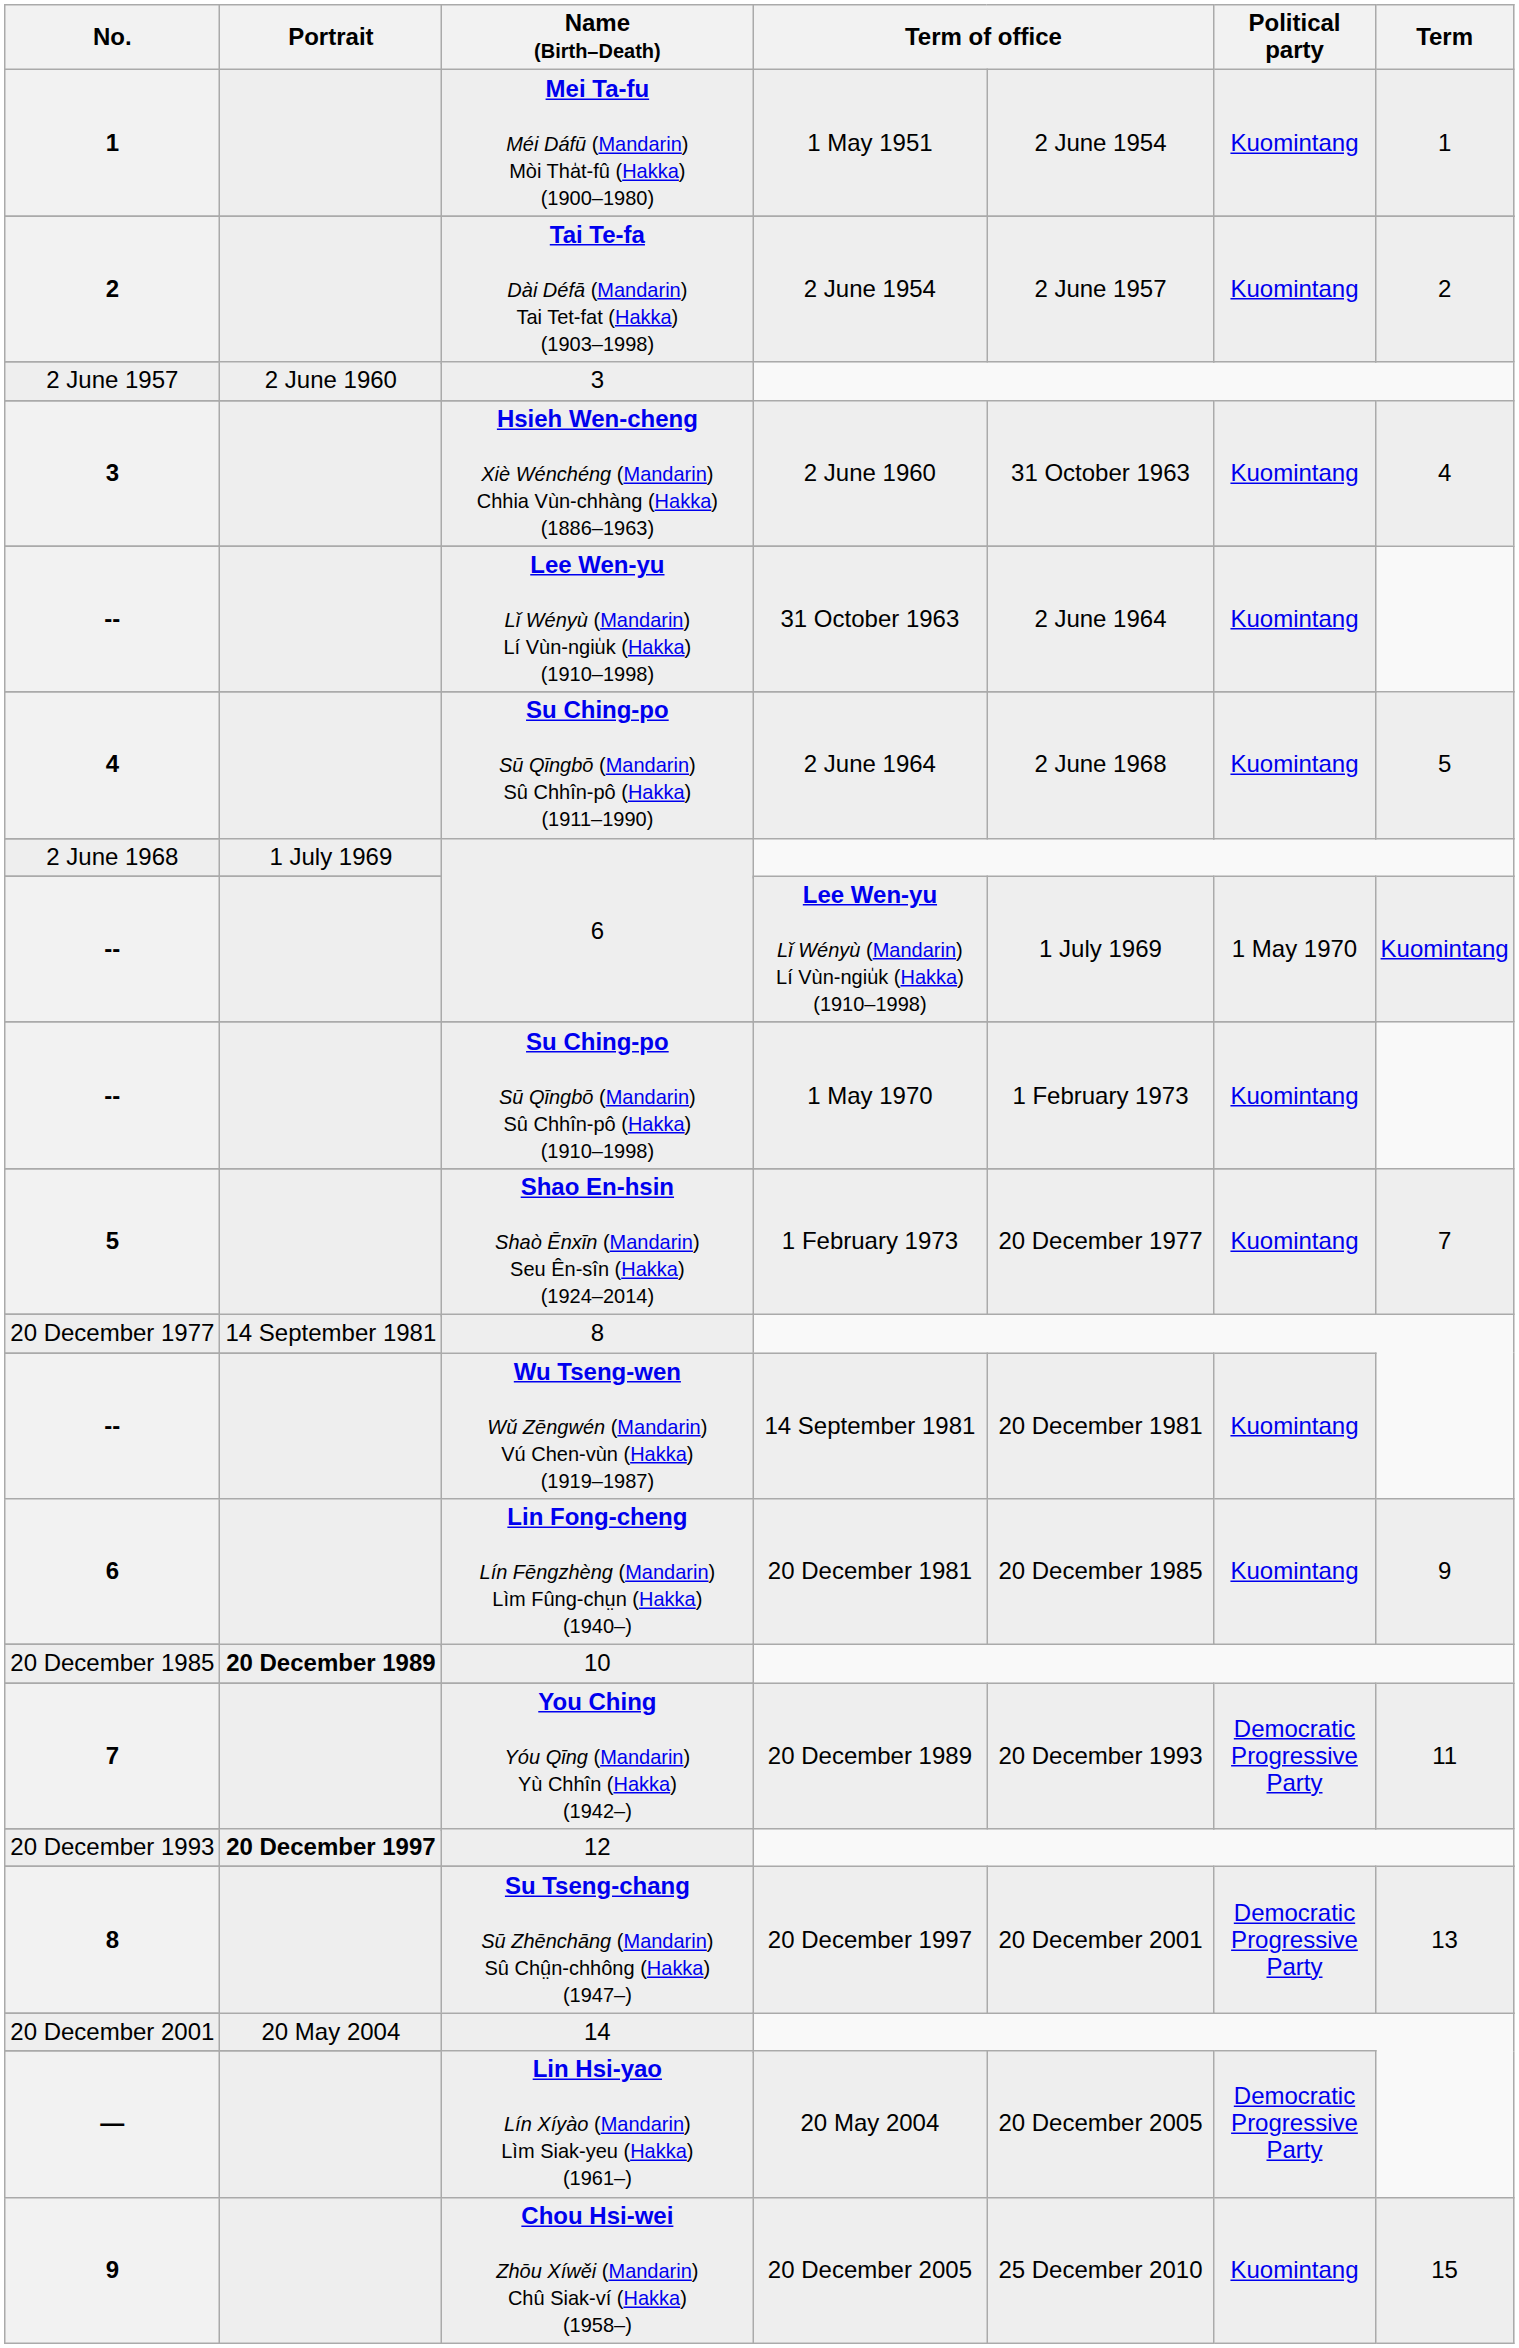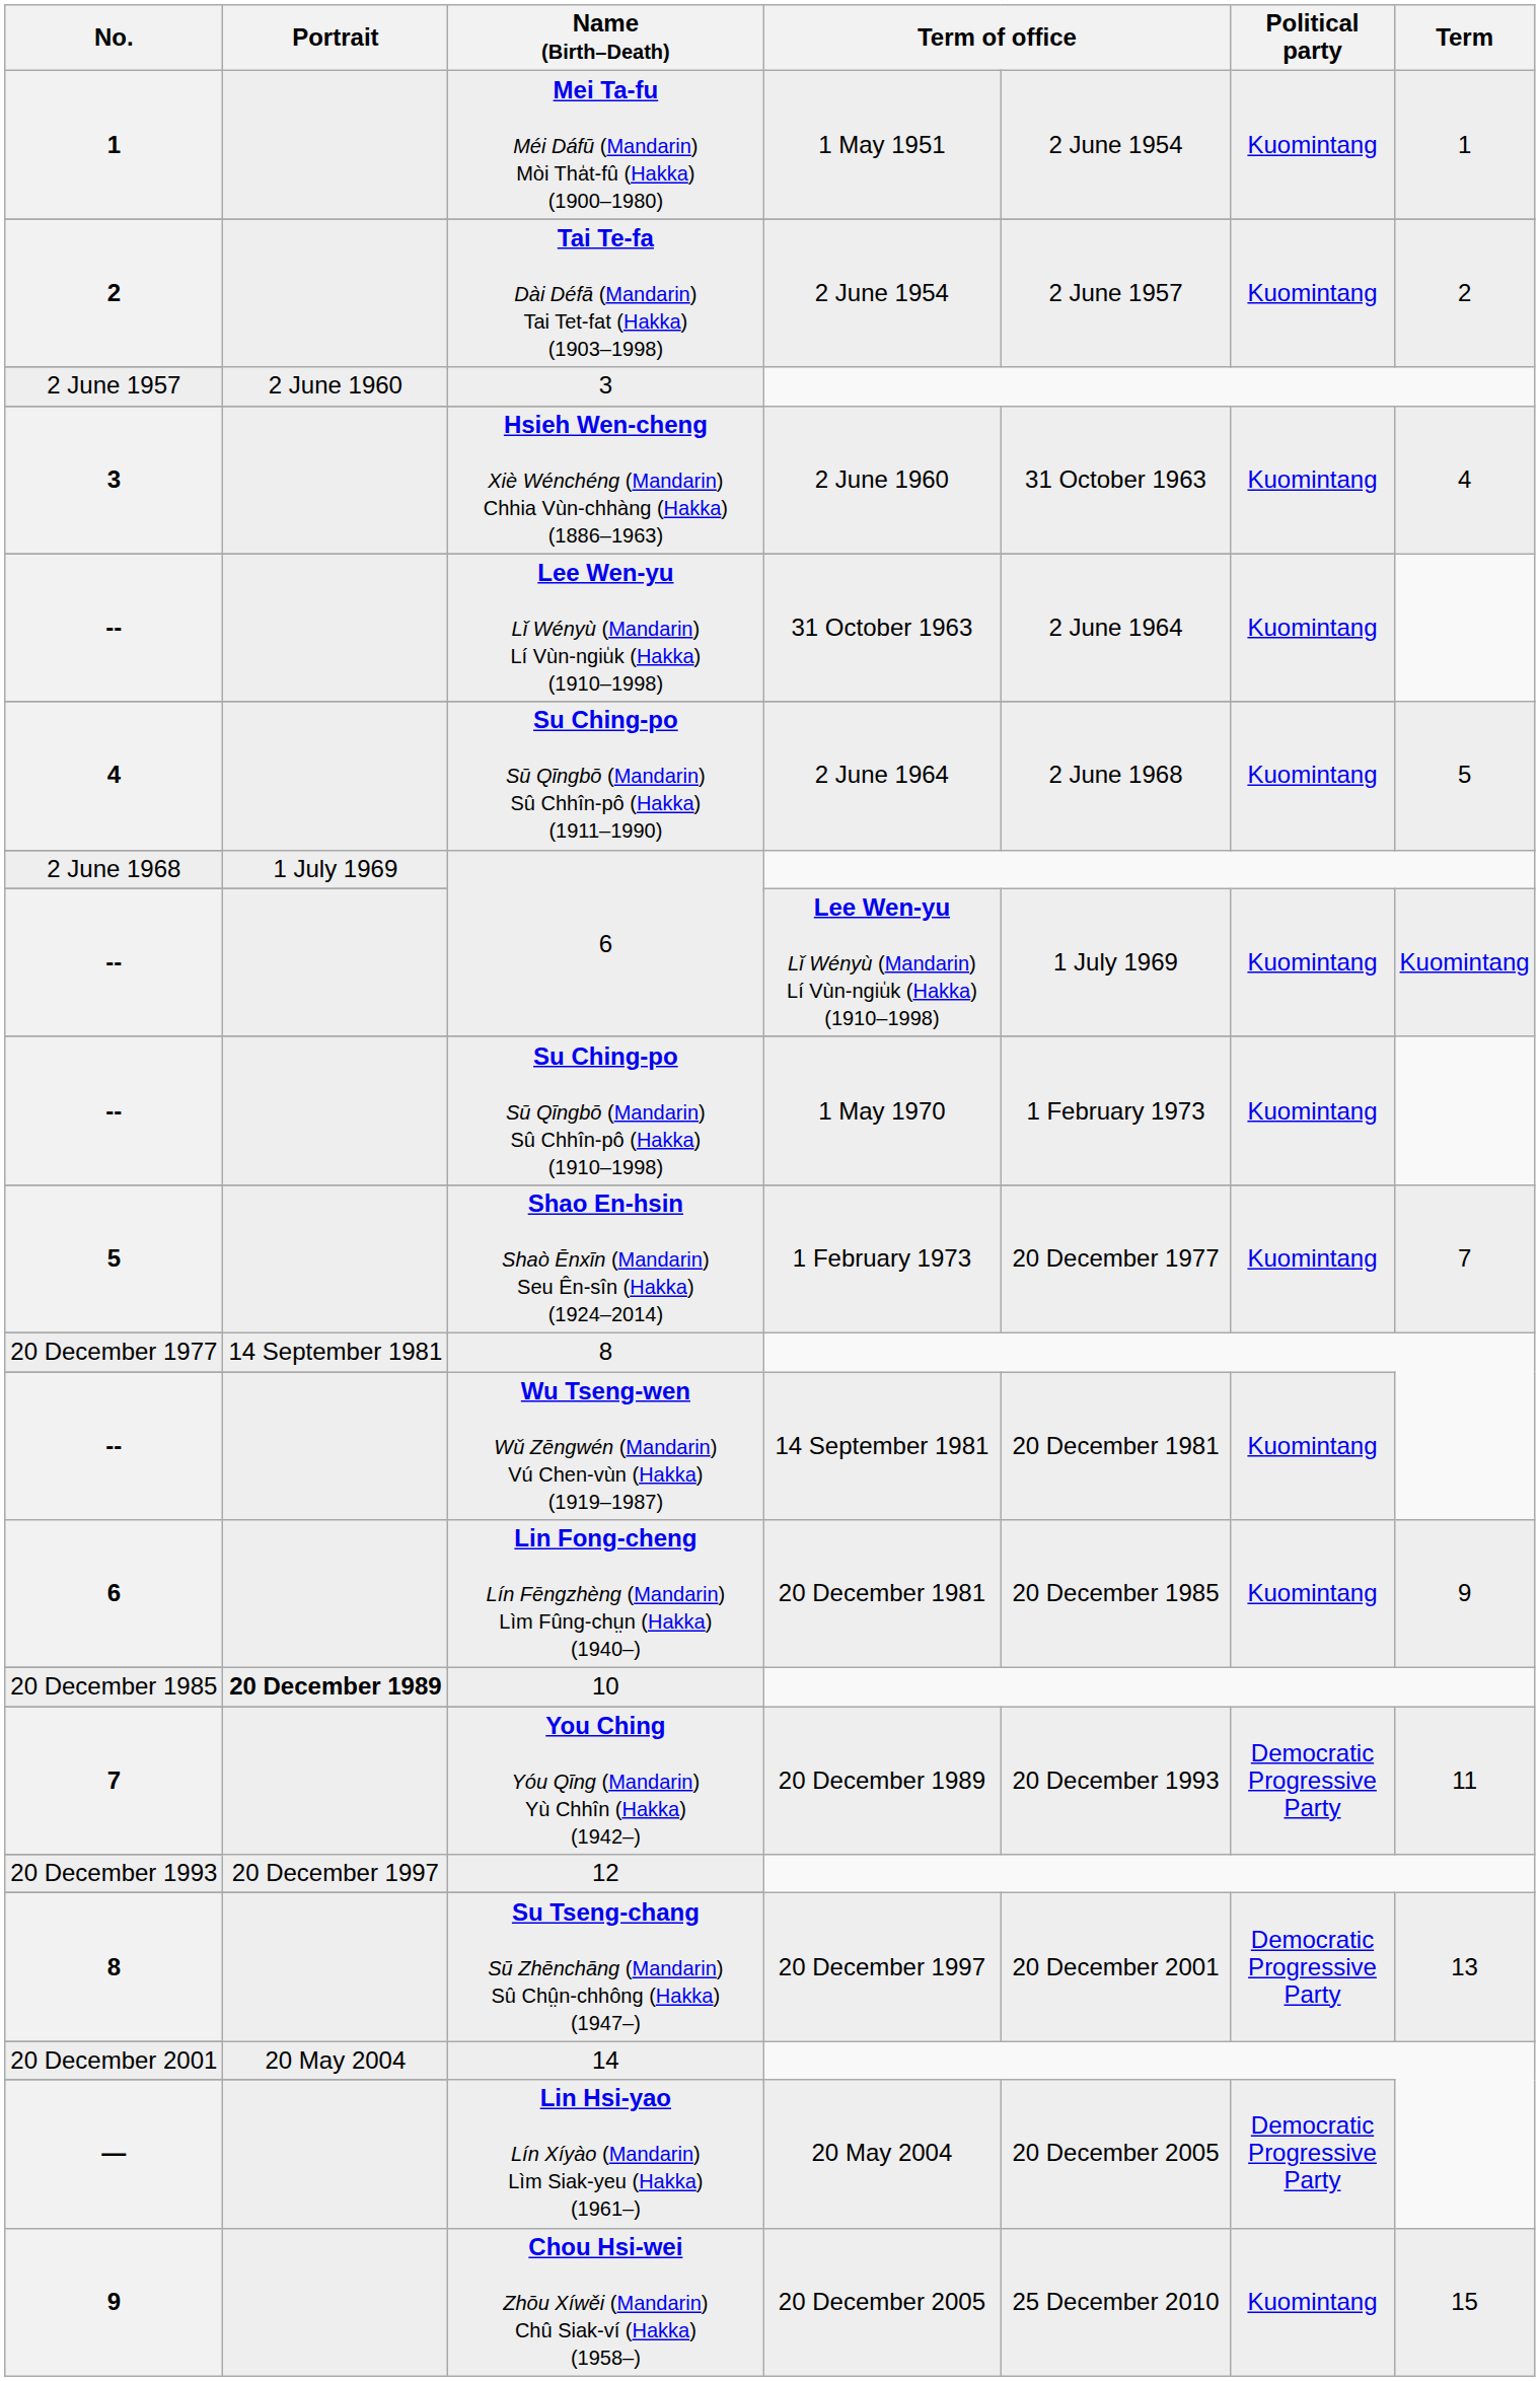-- / 6 | Political party: 1 May 1970 -> Kuomintang
12 | Portrait: bold -> normal
